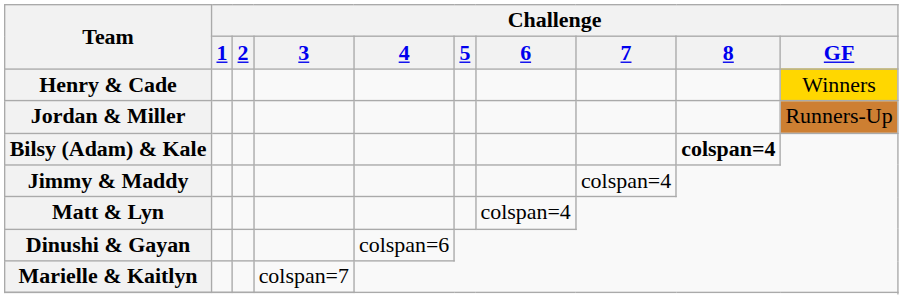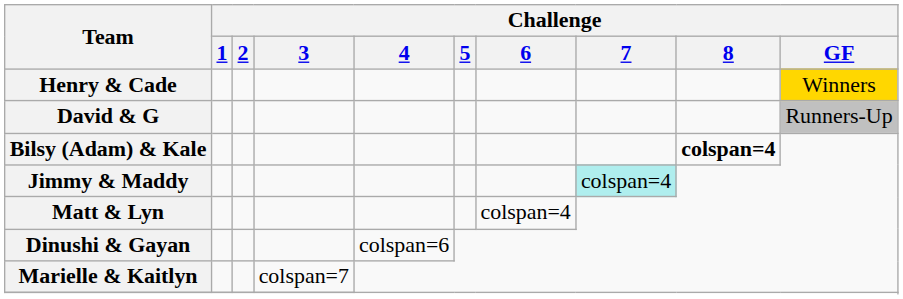+ row: David & G | Runners-Up
- row: Jordan & Miller | Runners-Up
Jimmy & Maddy | Challenge / 7: no background -> paleturquoise background
